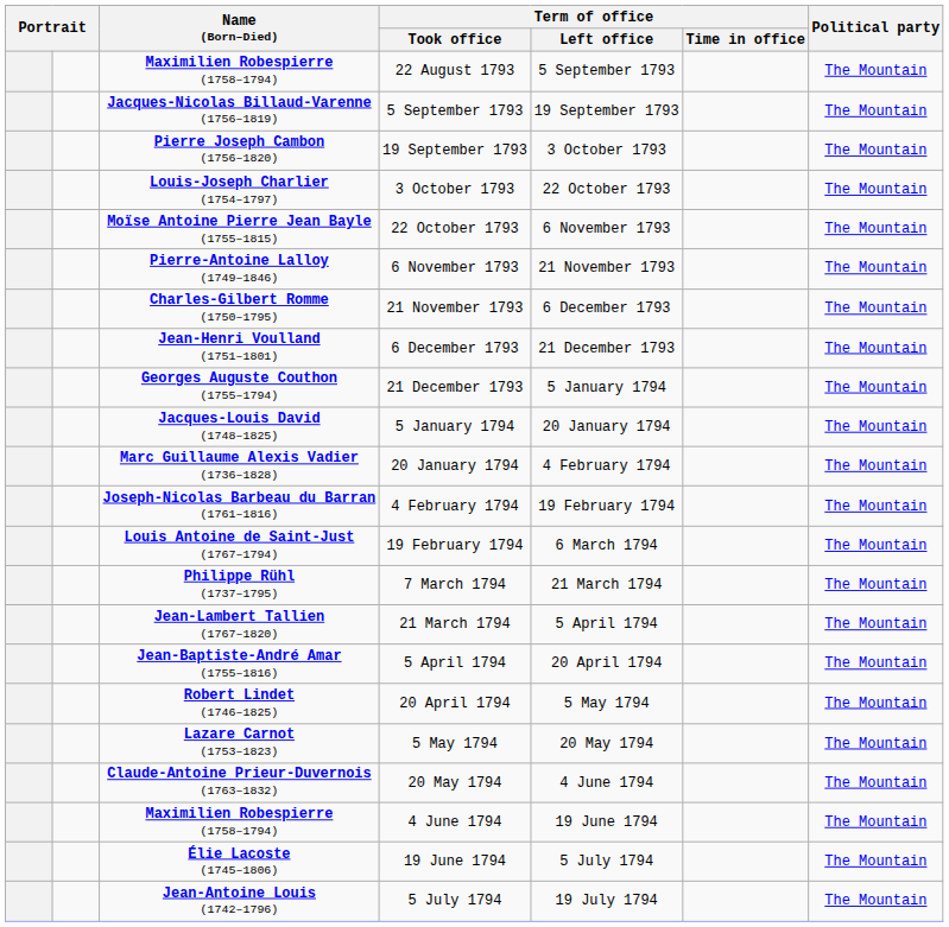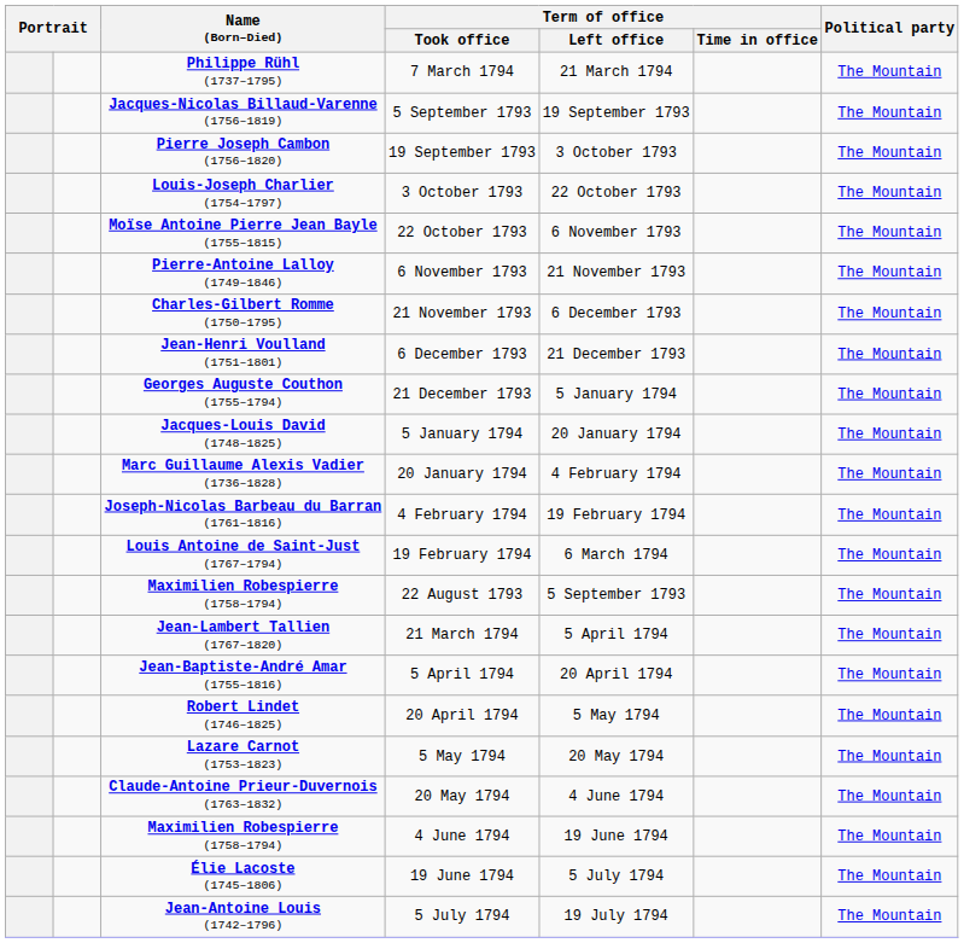rows swapped: 22 August 1793 <-> 7 March 1794
